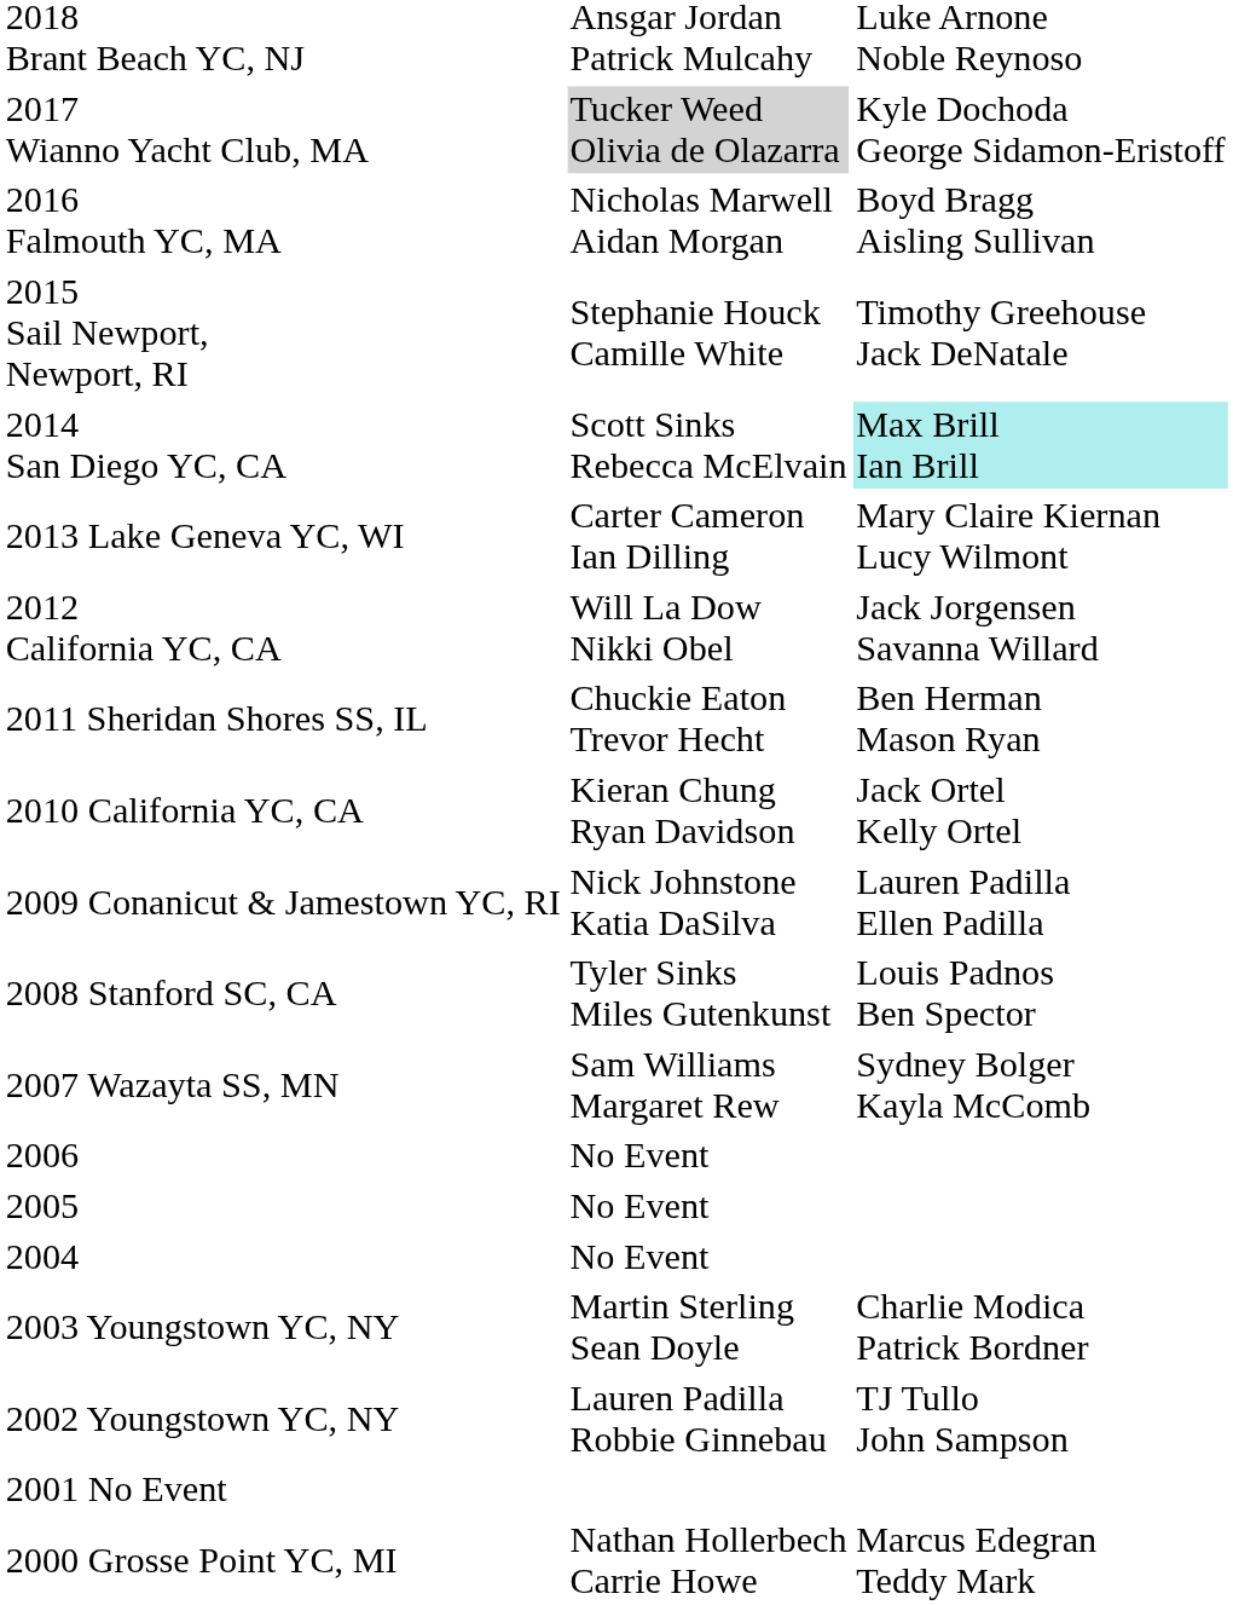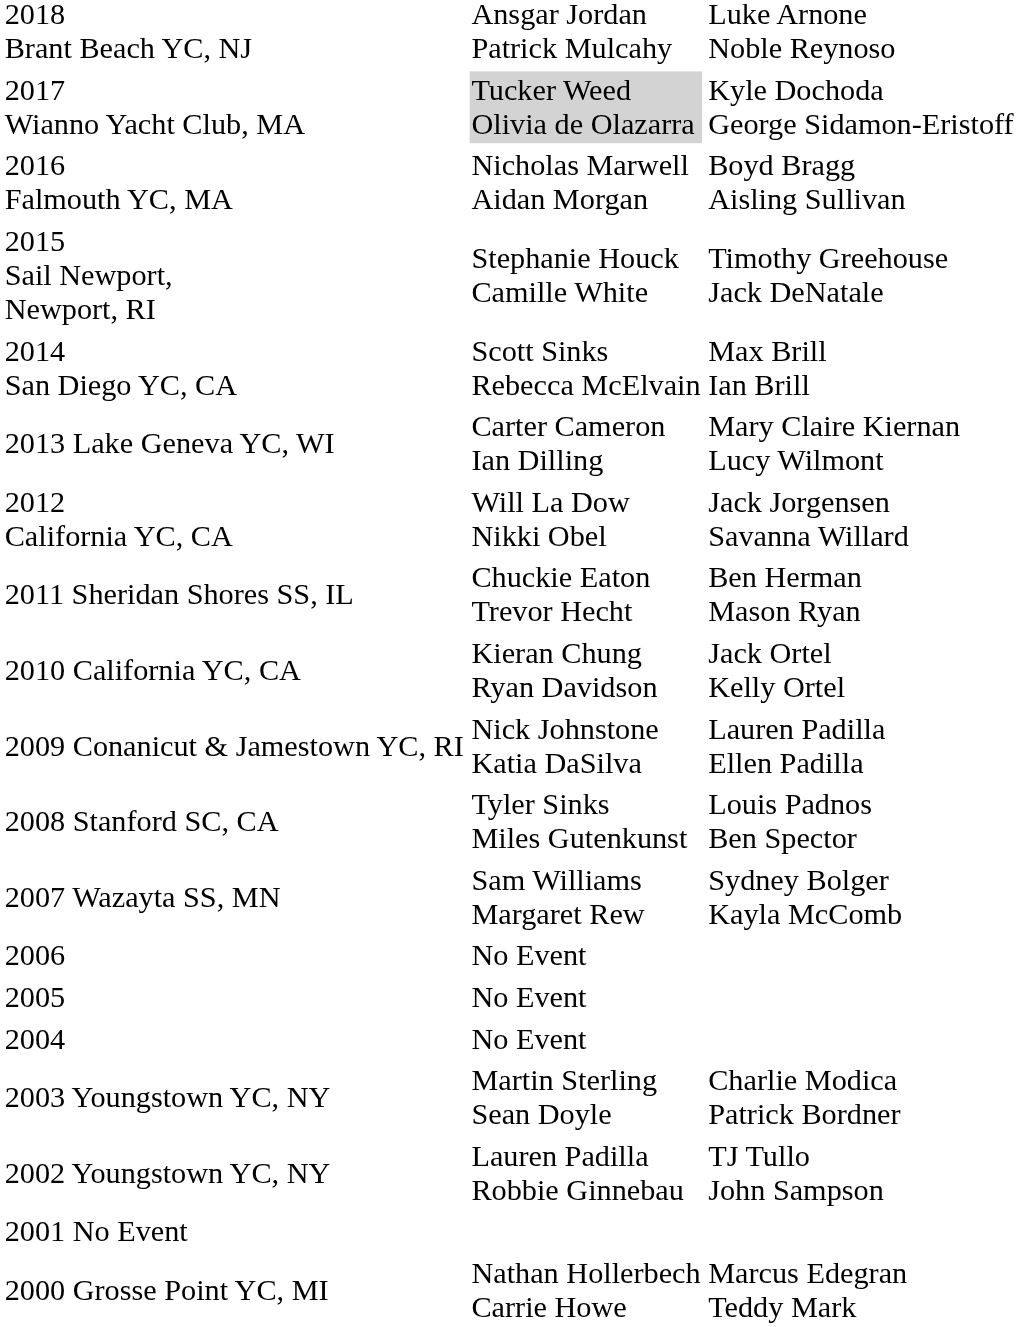2014 San Diego YC, CA | column 3: paleturquoise background -> no background
